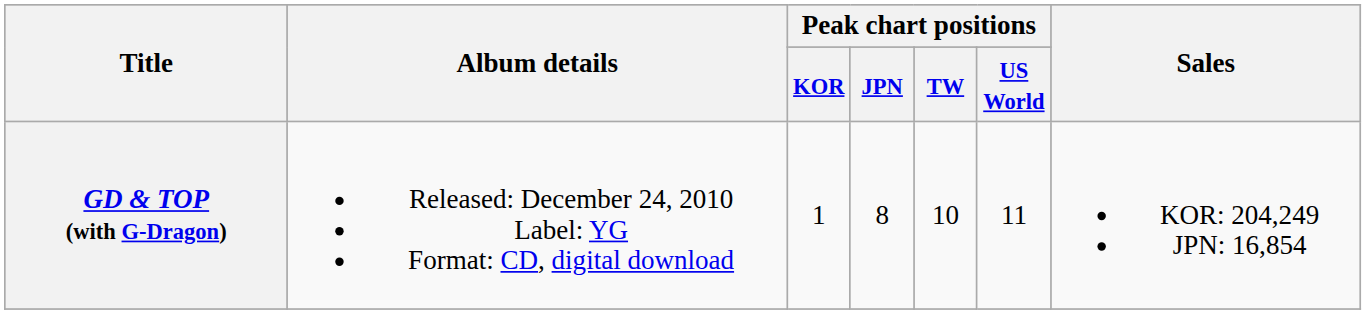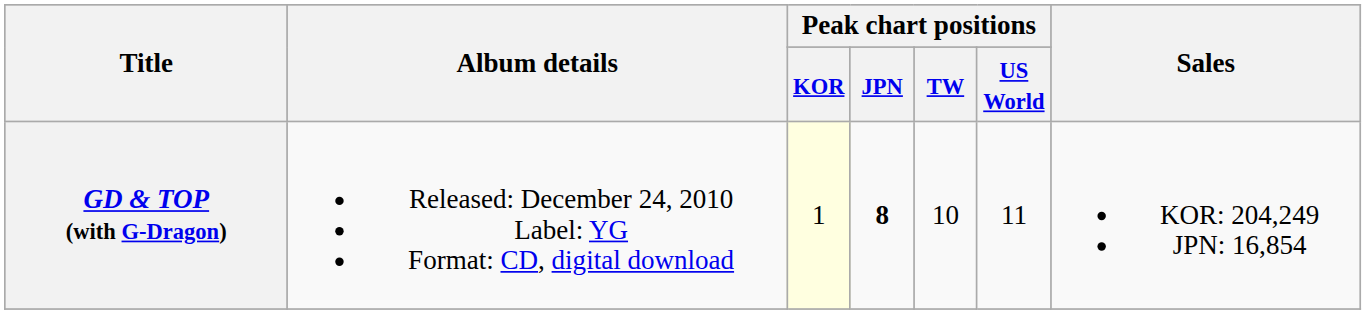GD & TOP (with G-Dragon) | Peak chart positions / KOR: no background -> lightyellow background
GD & TOP (with G-Dragon) | Peak chart positions / JPN: normal -> bold
